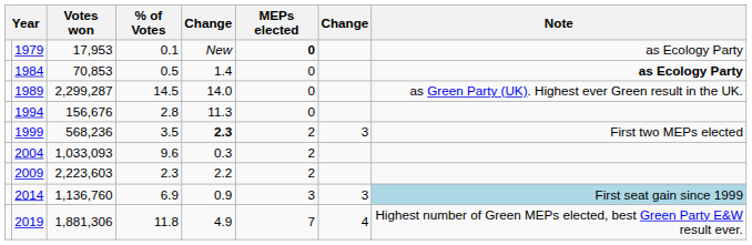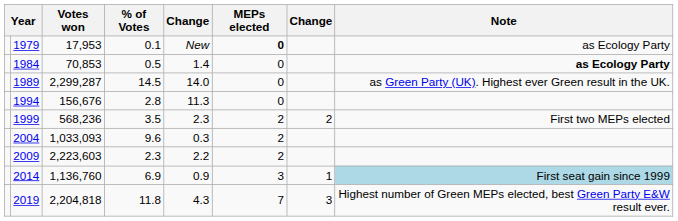1999 | column 5: bold -> normal
1999 | column 7: 3 -> 2
2014 | column 7: 3 -> 1
2019 | Votes won: 1,881,306 -> 2,204,818
2019 | column 5: 4.9 -> 4.3
2019 | column 7: 4 -> 3
